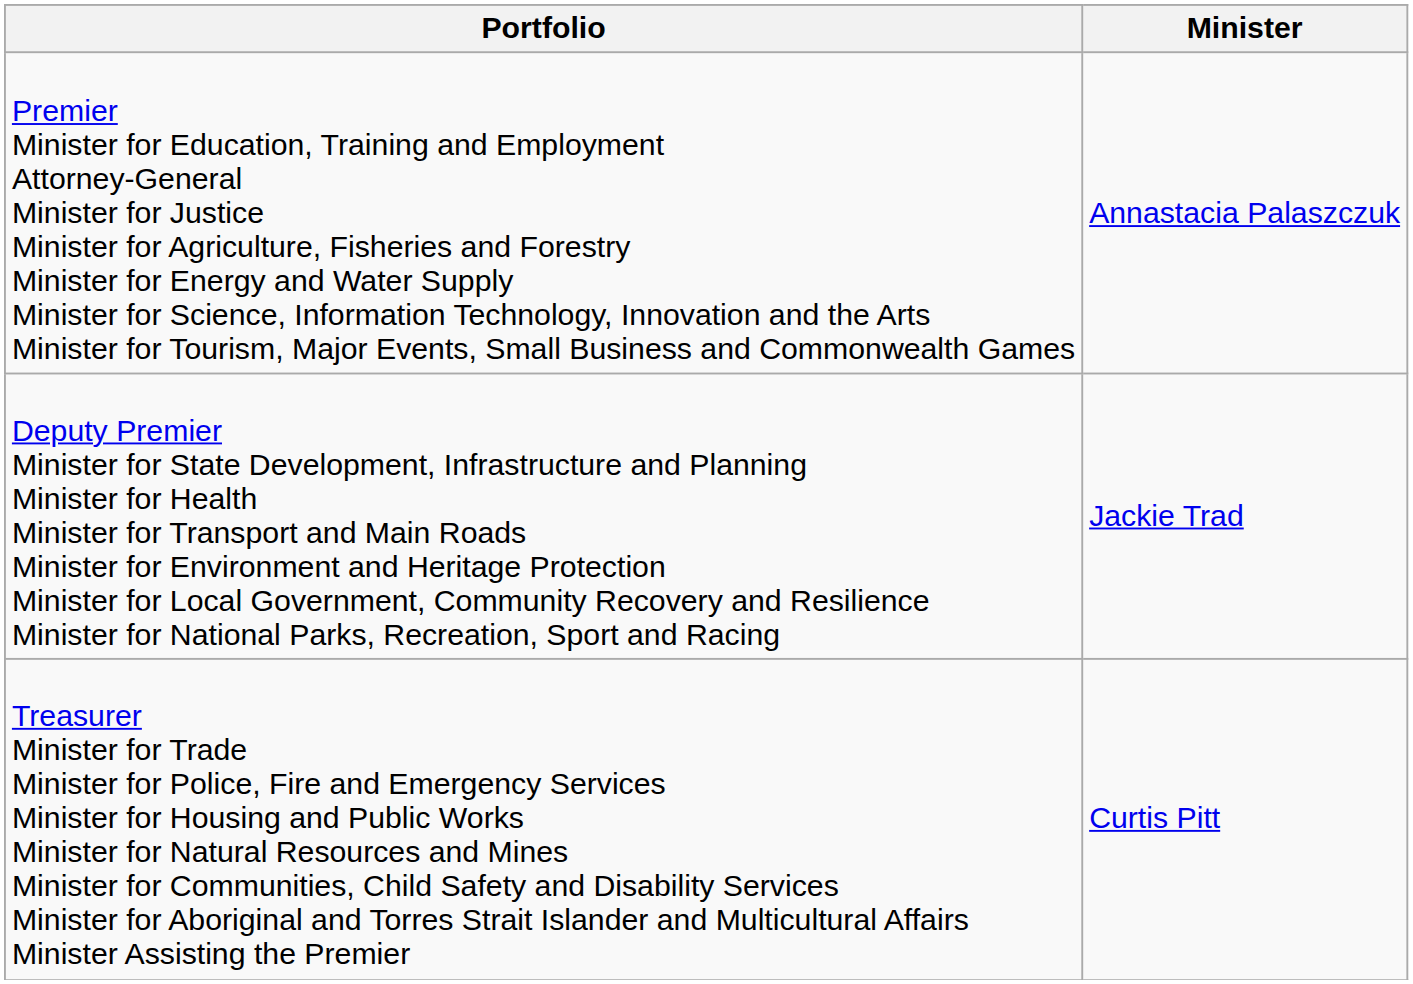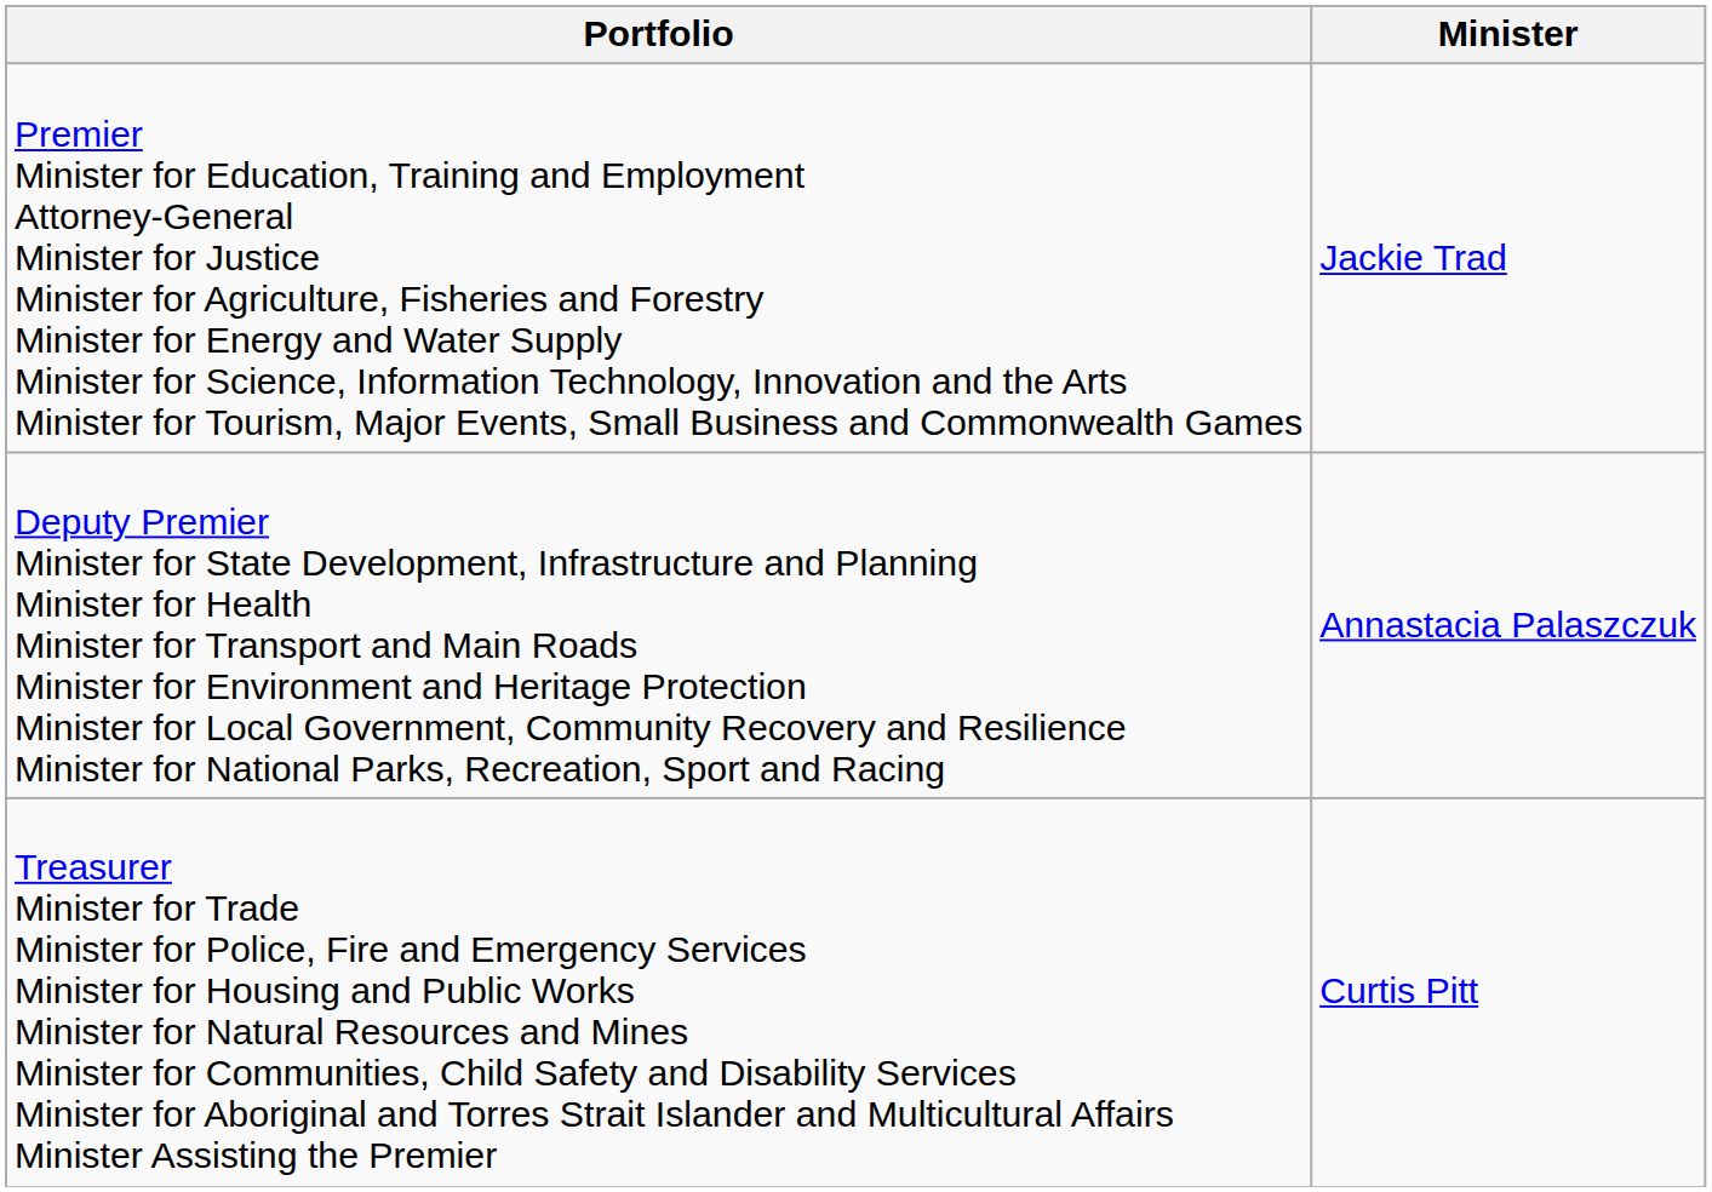row 2 | Minister: Annastacia Palaszczuk -> Jackie Trad
row 3 | Minister: Jackie Trad -> Annastacia Palaszczuk
